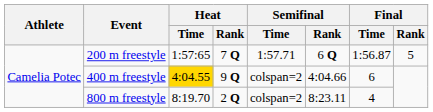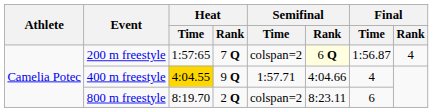200 m freestyle | Semifinal / Time: 1:57.71 -> colspan=2
200 m freestyle | Semifinal / Rank: no background -> lightyellow background
200 m freestyle | Final / Rank: 5 -> 4
400 m freestyle | Semifinal / Time: colspan=2 -> 1:57.71
400 m freestyle | Final / Time: 6 -> 4
800 m freestyle | Final / Time: 4 -> 6
